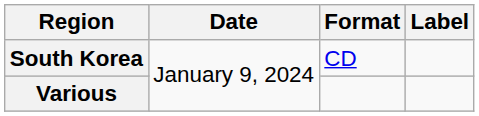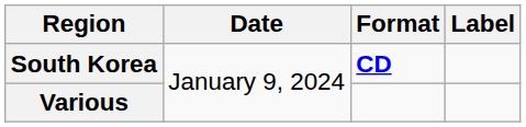South Korea | Format: normal -> bold
